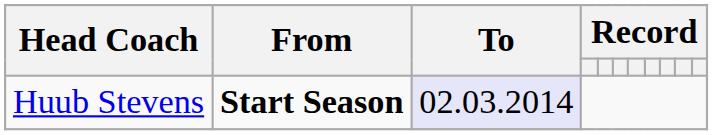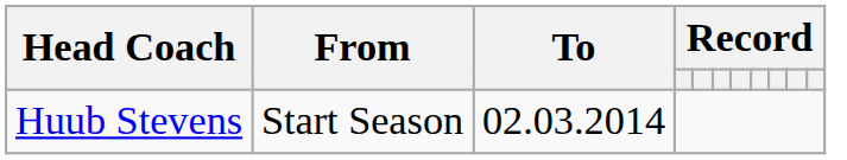Huub Stevens | From: bold -> normal
Huub Stevens | To: lavender background -> no background
